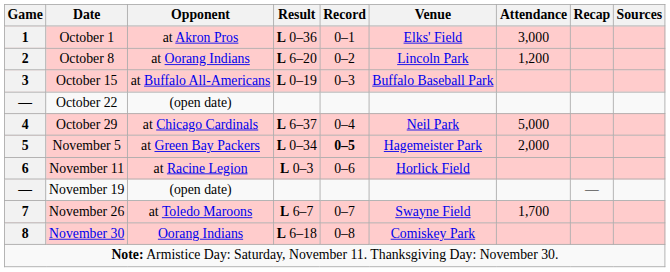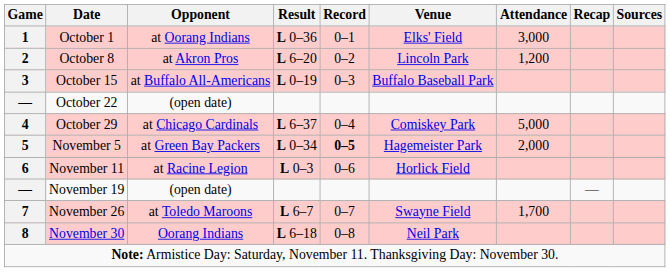1 | Opponent: at Akron Pros -> at Oorang Indians
2 | Opponent: at Oorang Indians -> at Akron Pros
4 | Venue: Neil Park -> Comiskey Park
8 | Venue: Comiskey Park -> Neil Park
